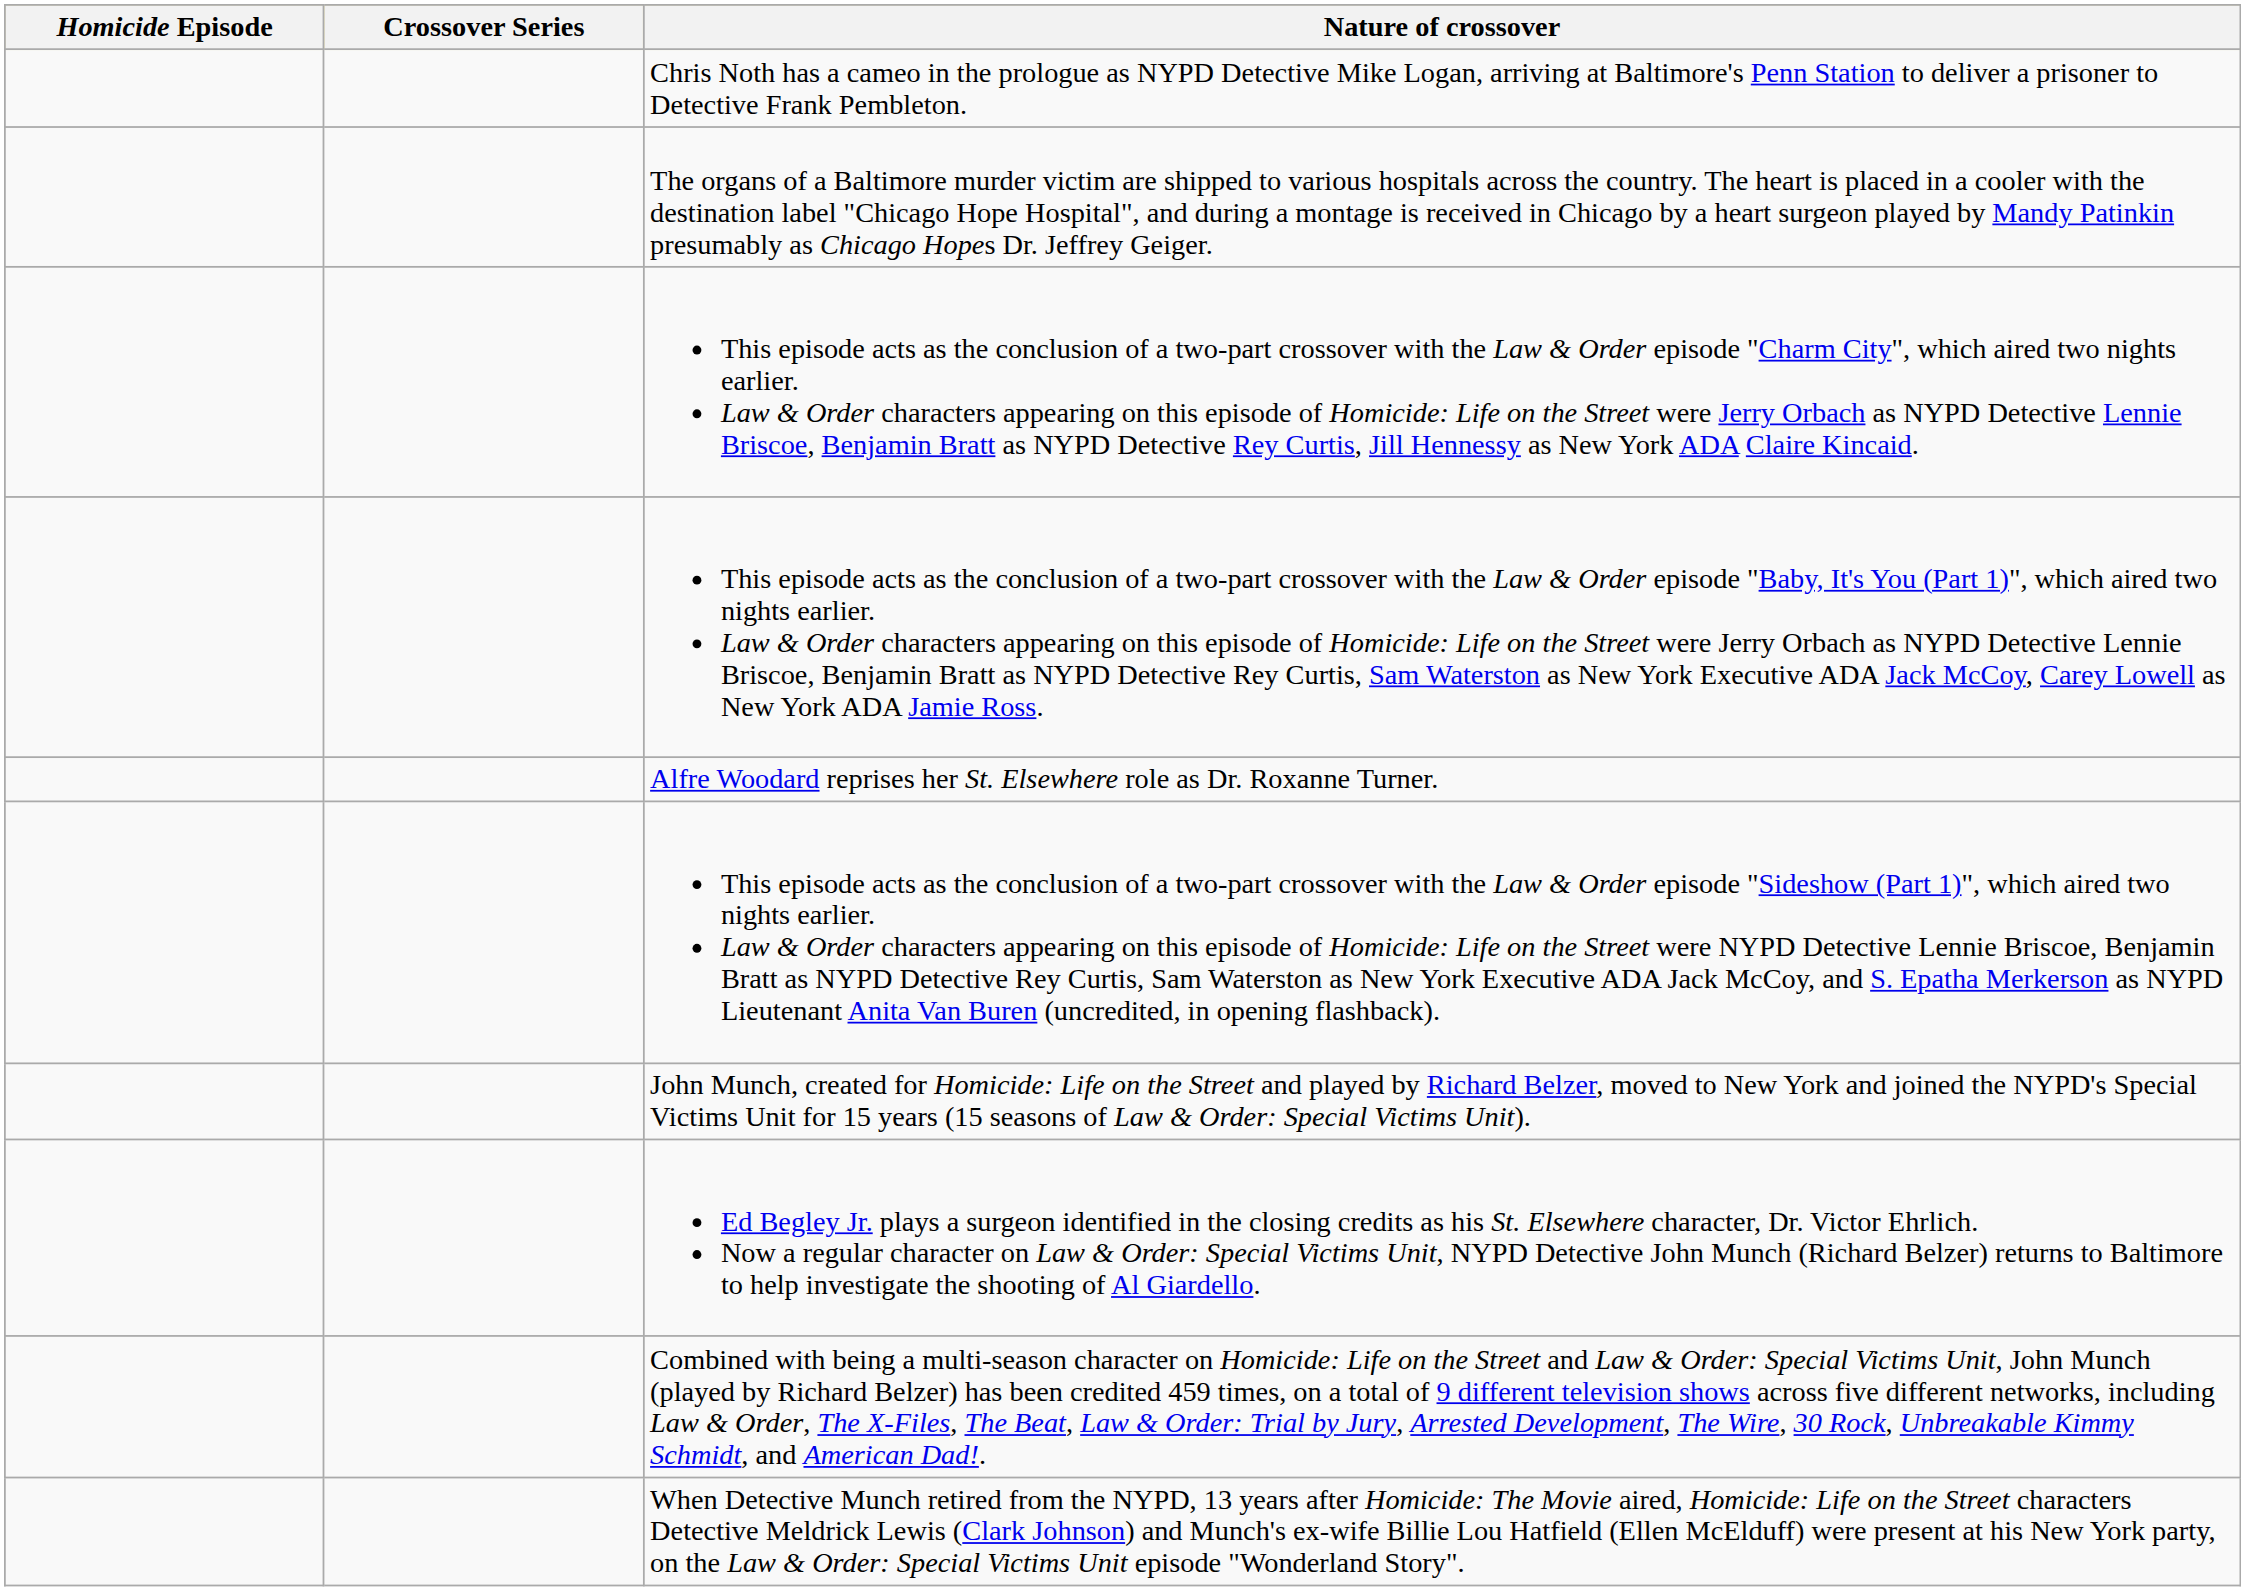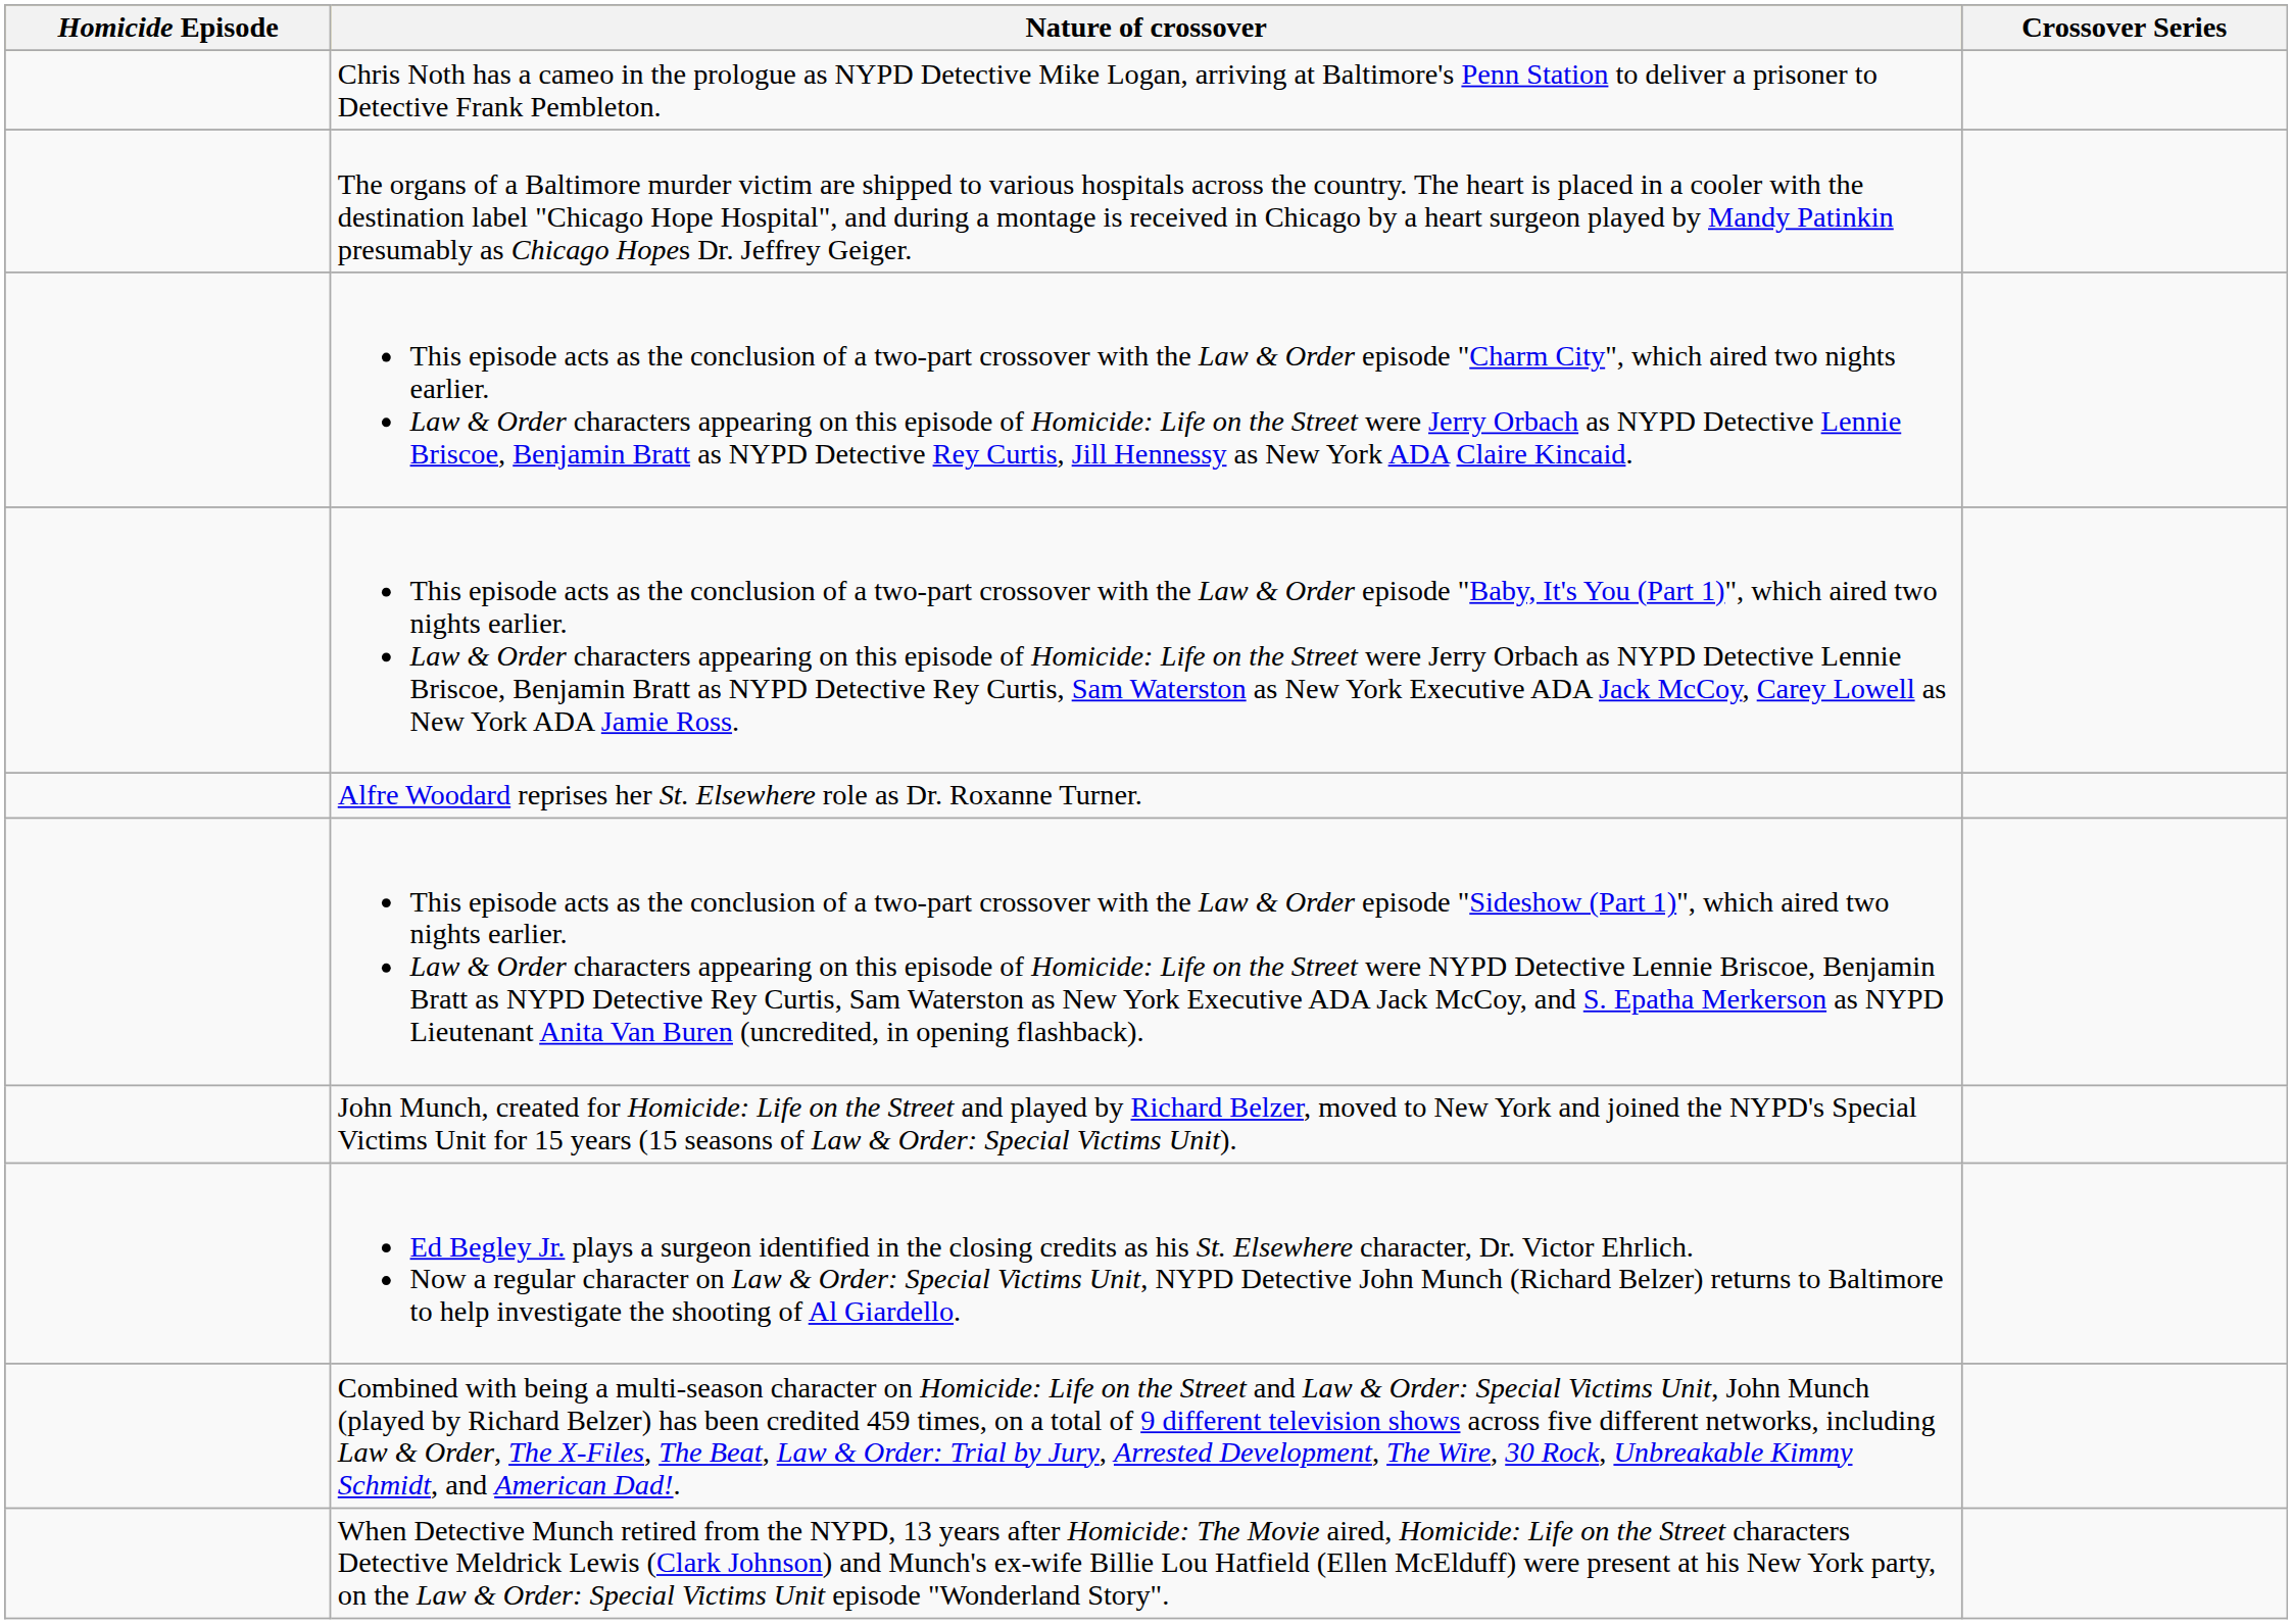columns swapped: Crossover Series <-> Nature of crossover
